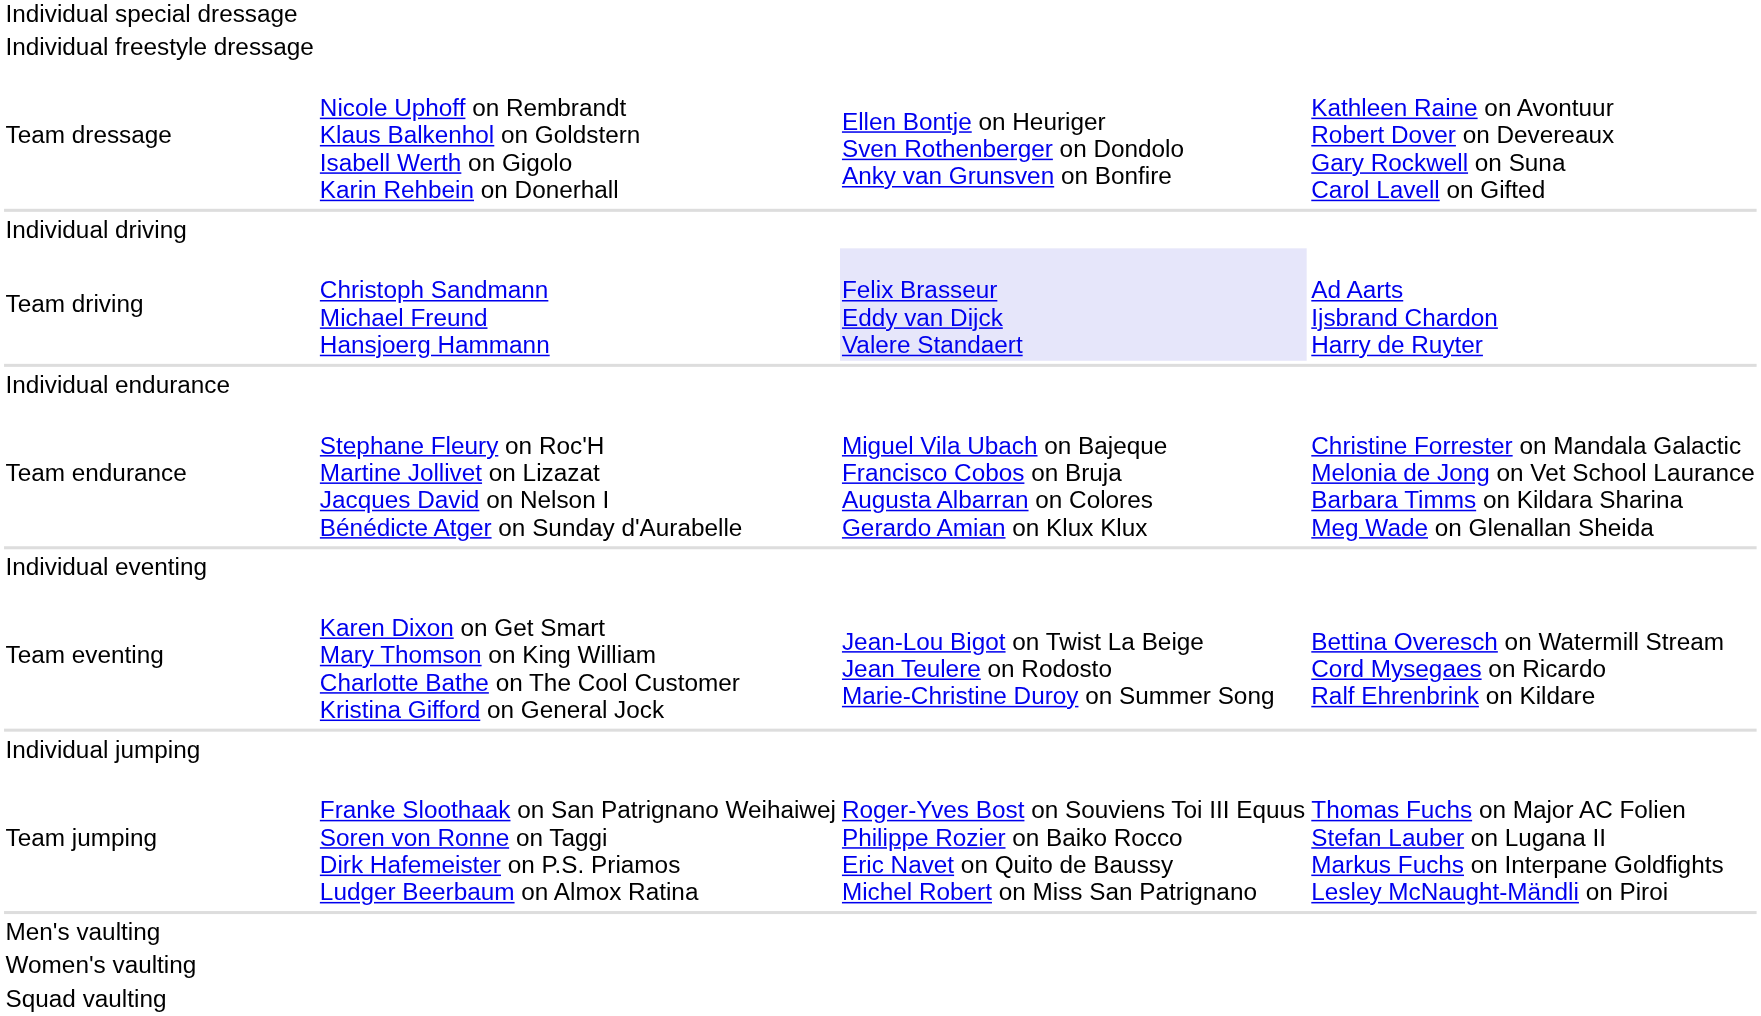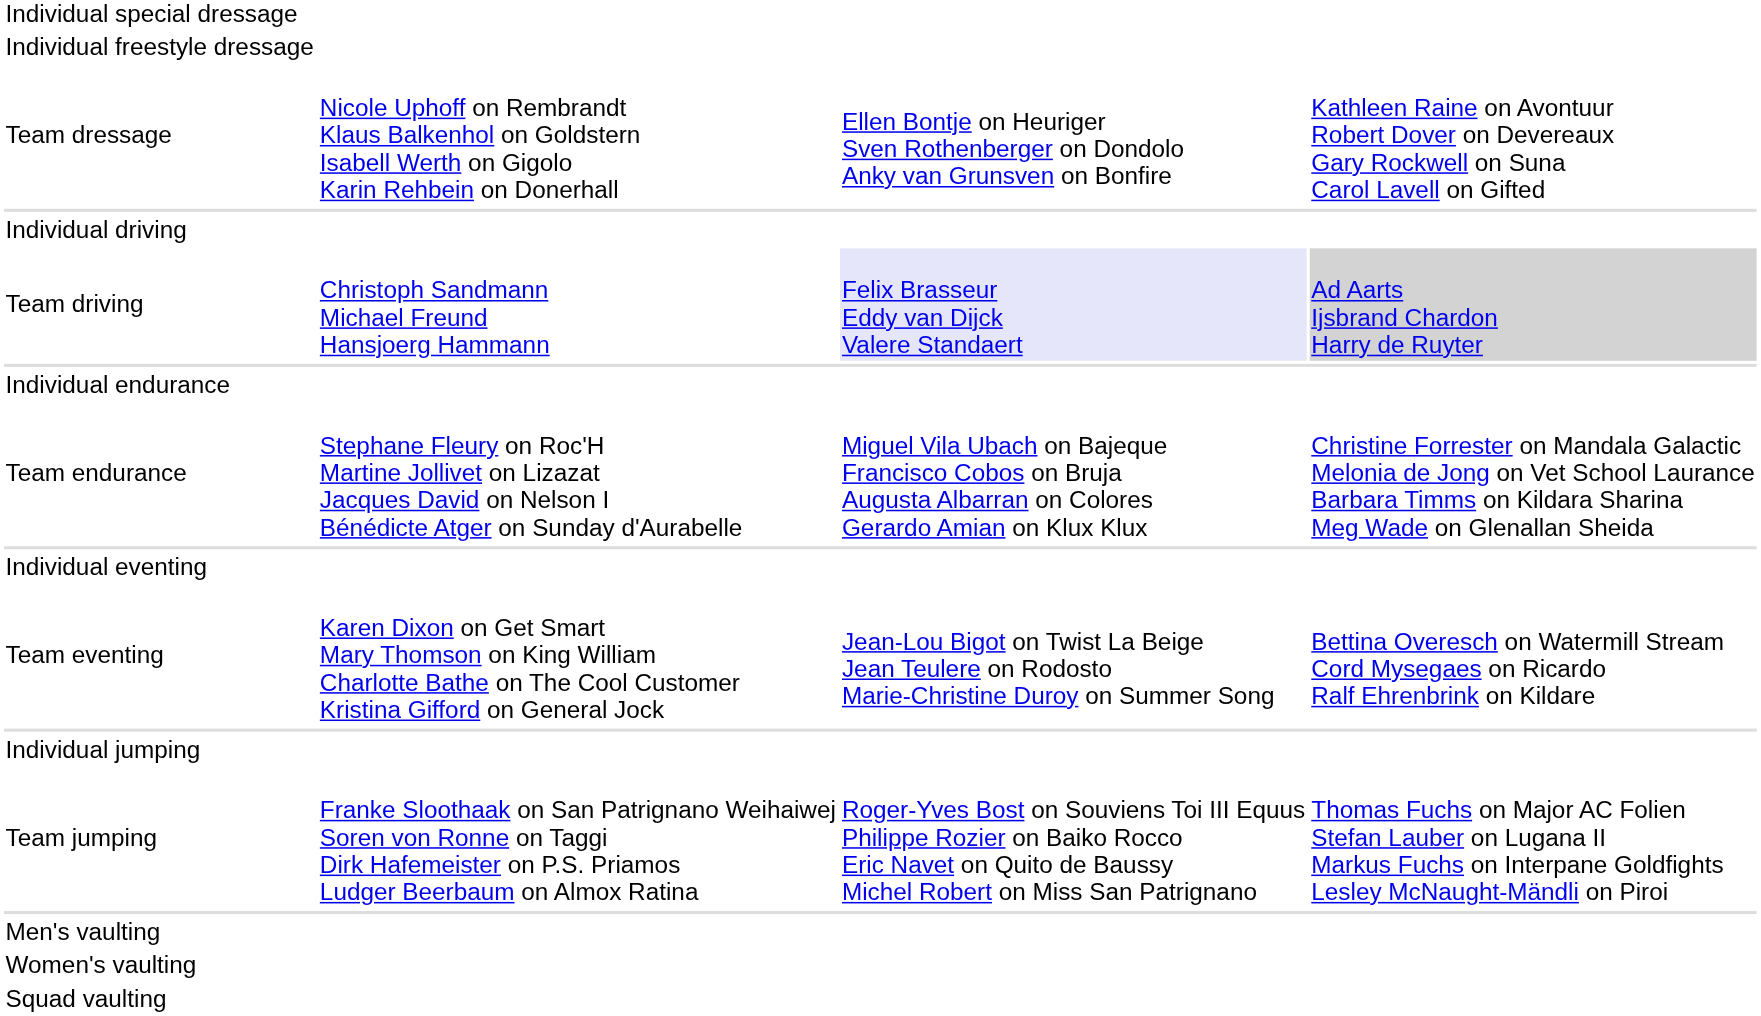Team driving | column 4: no background -> lightgrey background
